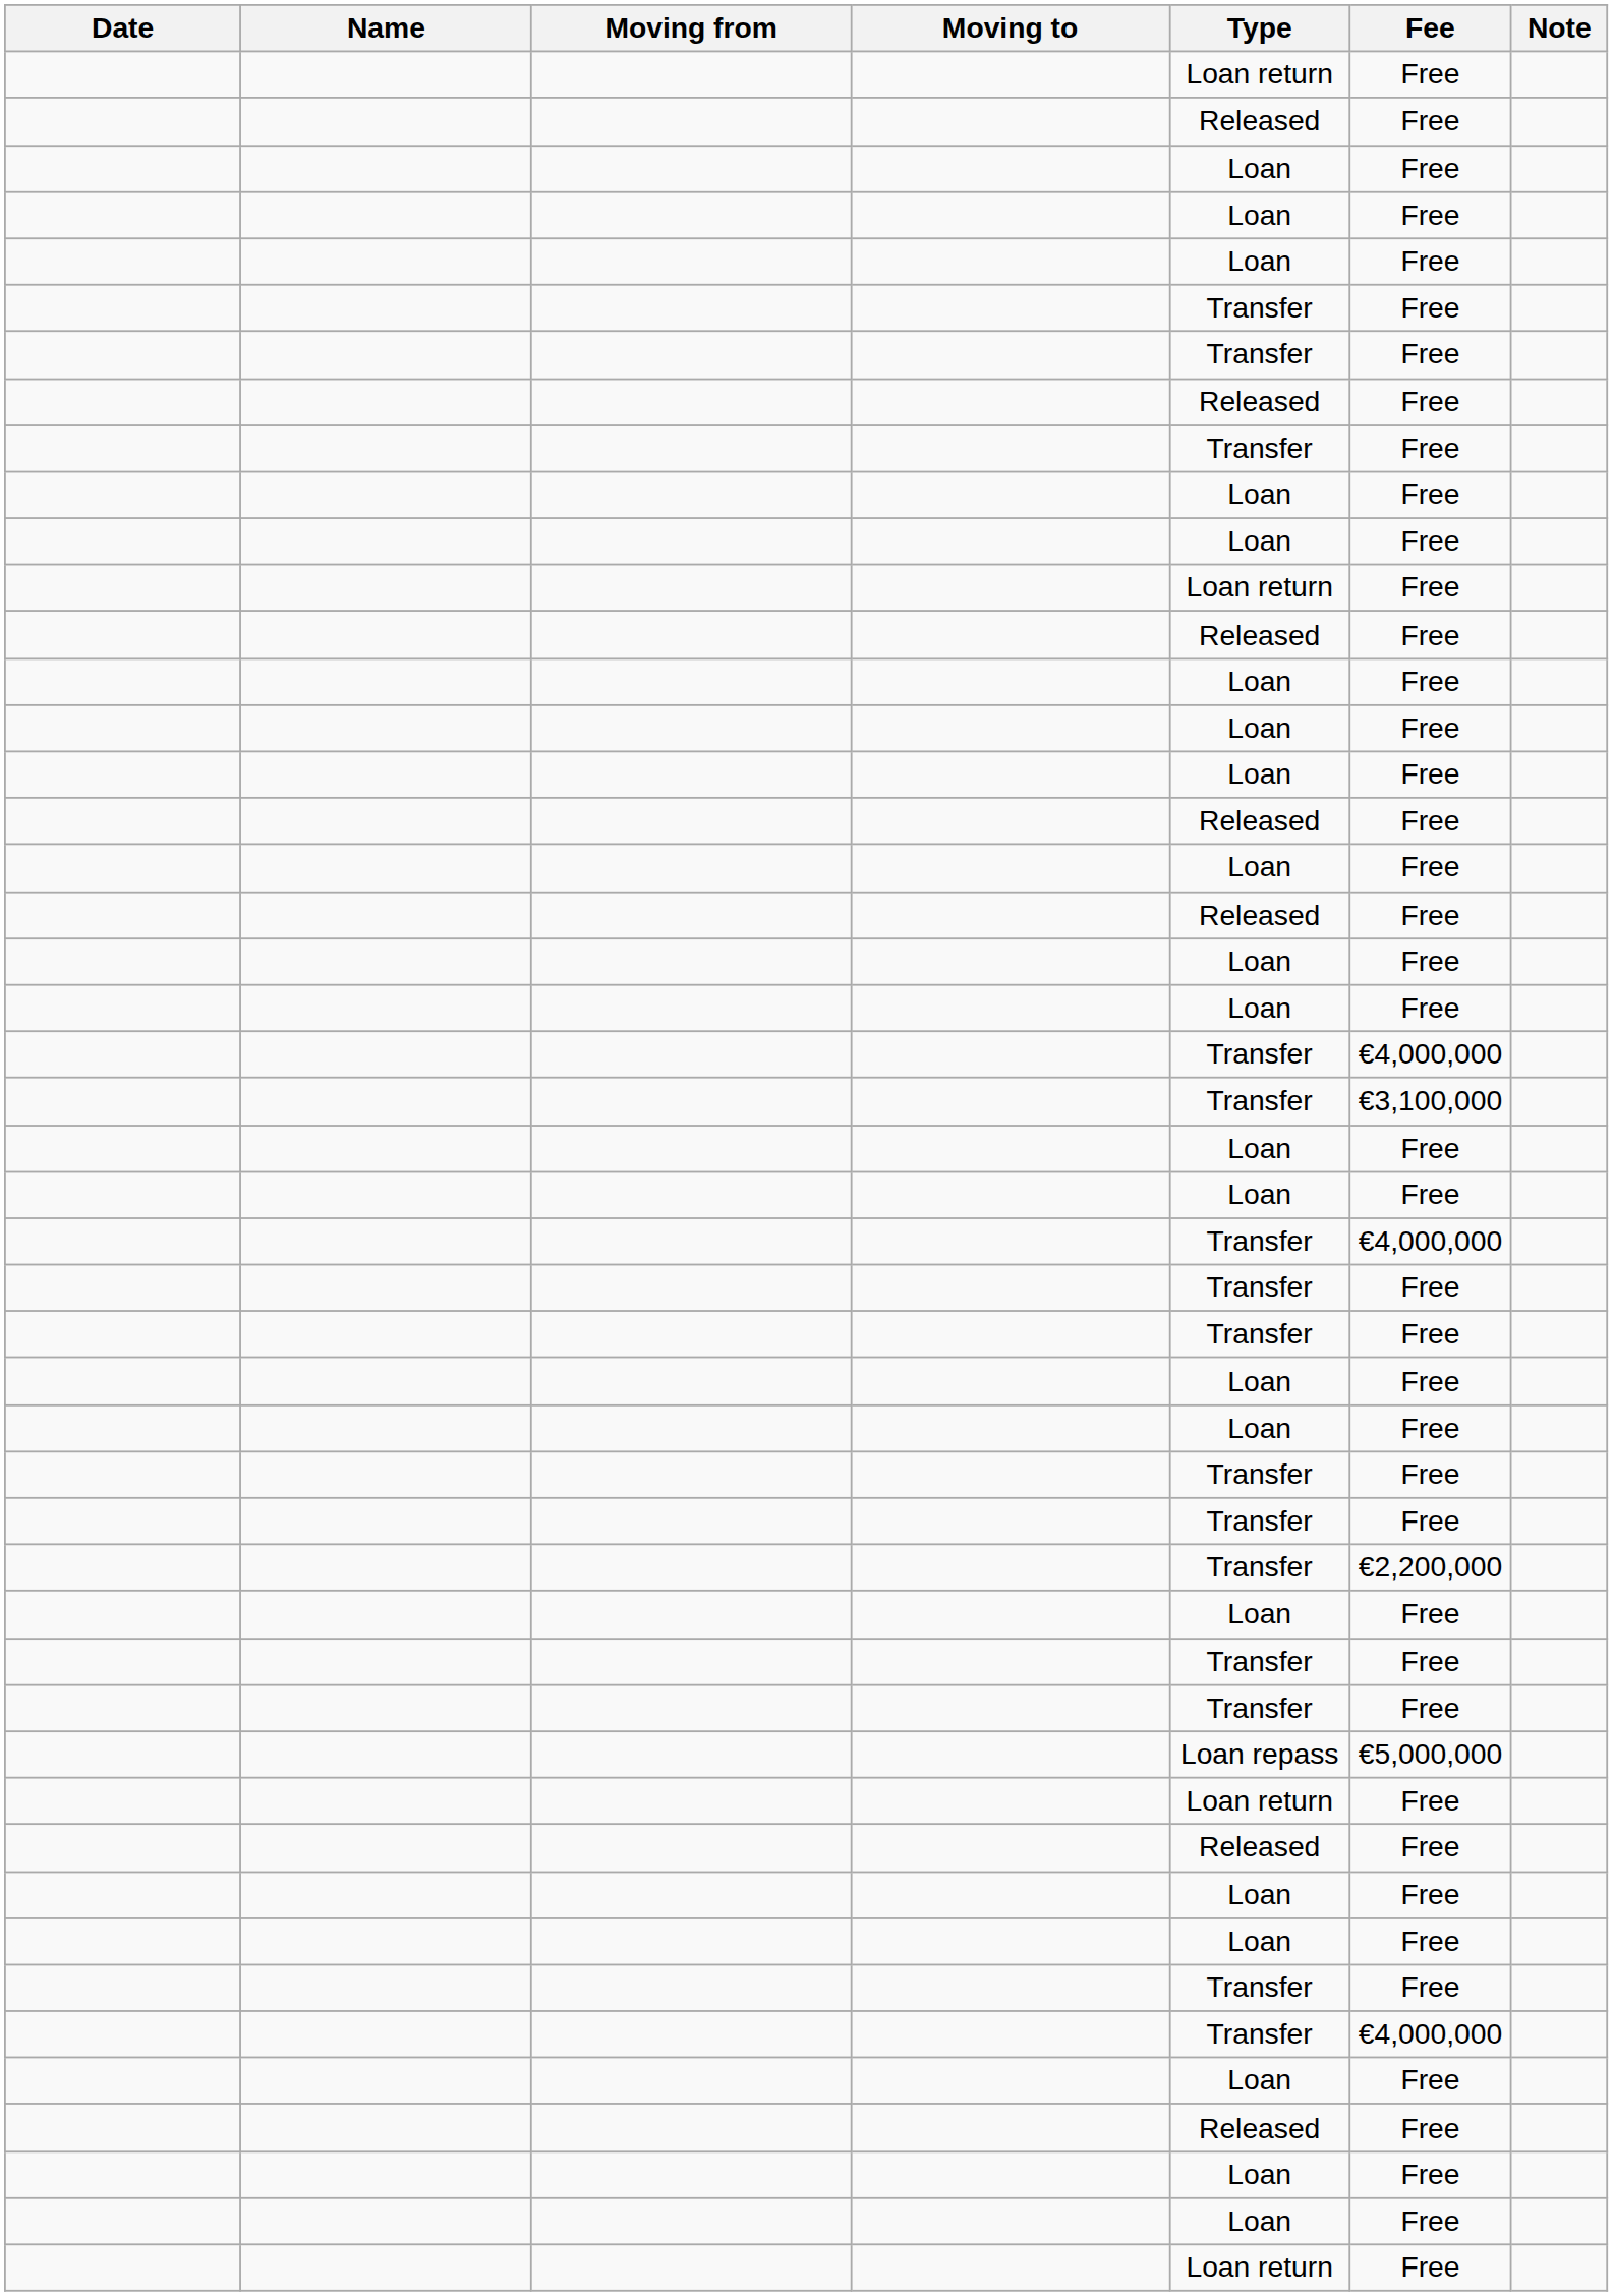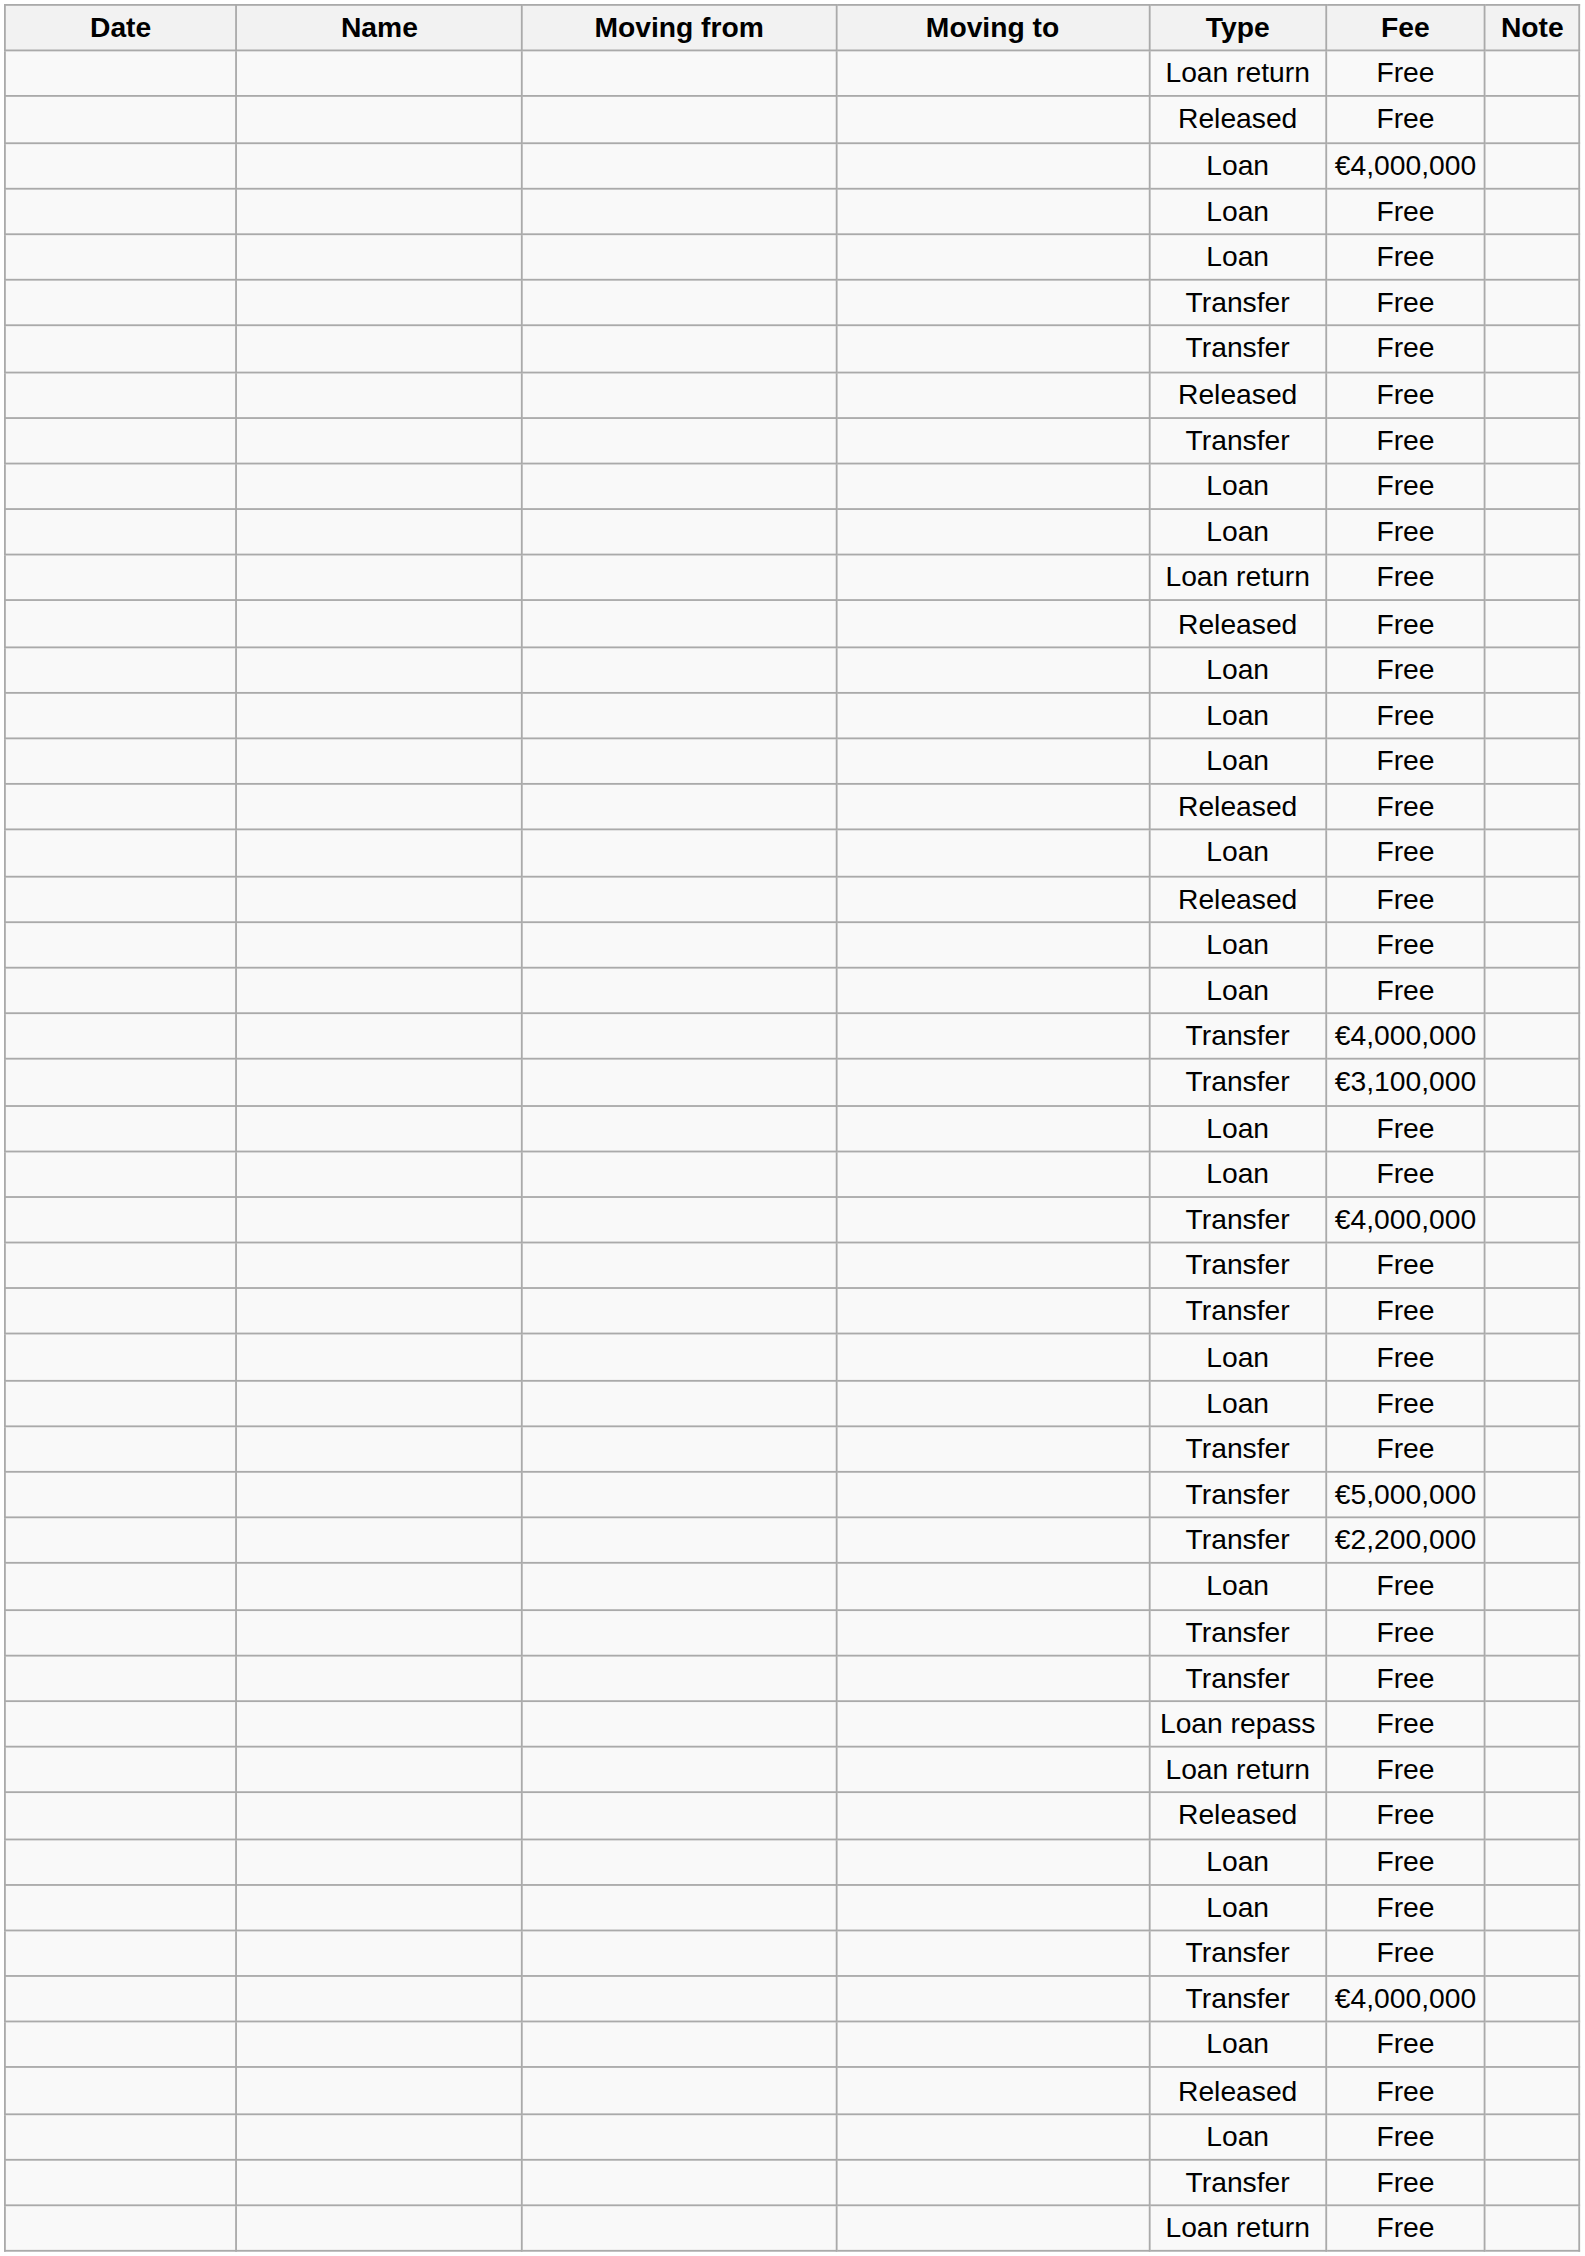row 4 | Fee: Free -> €4,000,000
row 33 | Fee: Free -> €5,000,000
row 38 | Fee: €5,000,000 -> Free
row 48 | Type: Loan -> Transfer
